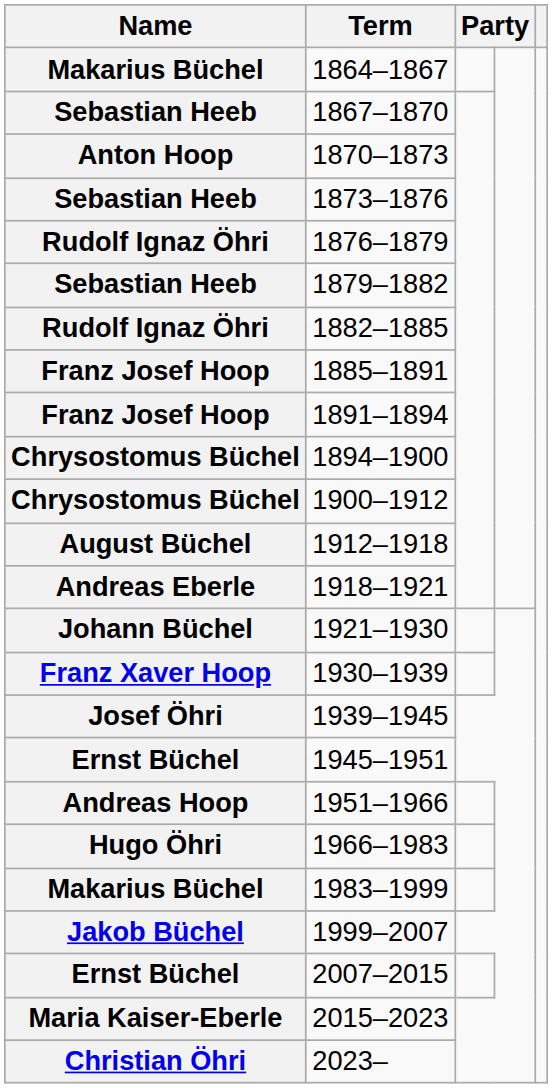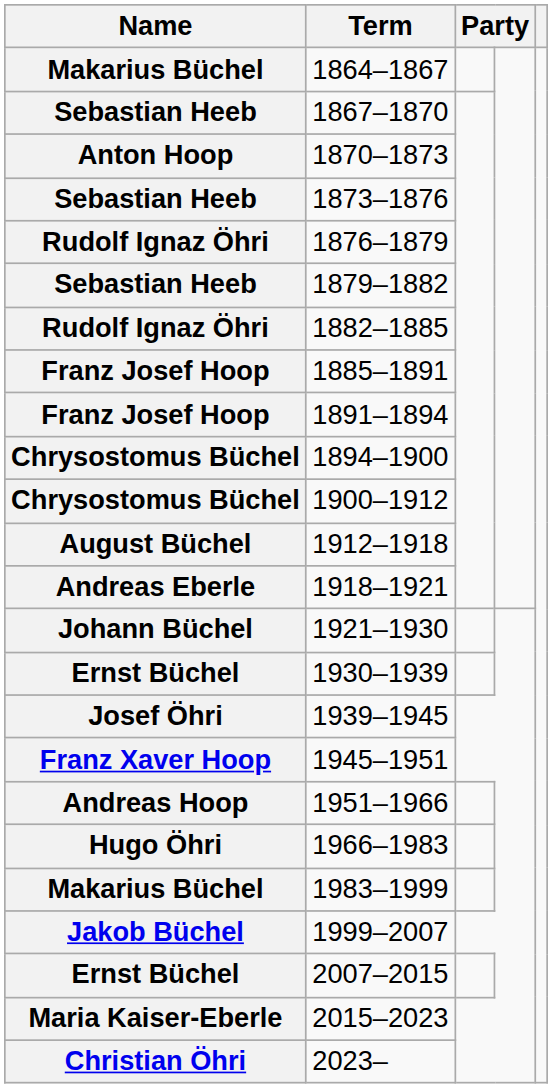1930–1939 | Name: Franz Xaver Hoop -> Ernst Büchel
1945–1951 | Name: Ernst Büchel -> Franz Xaver Hoop
